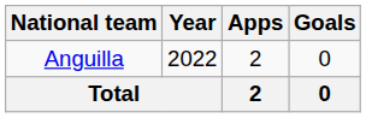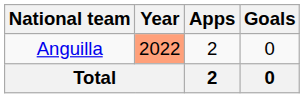Anguilla | Year: no background -> lightsalmon background
